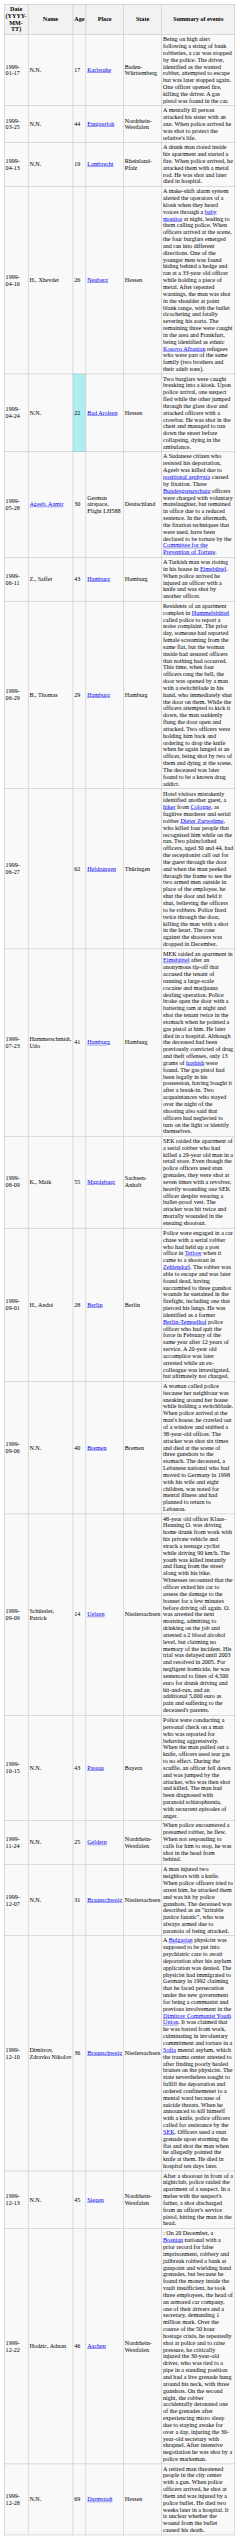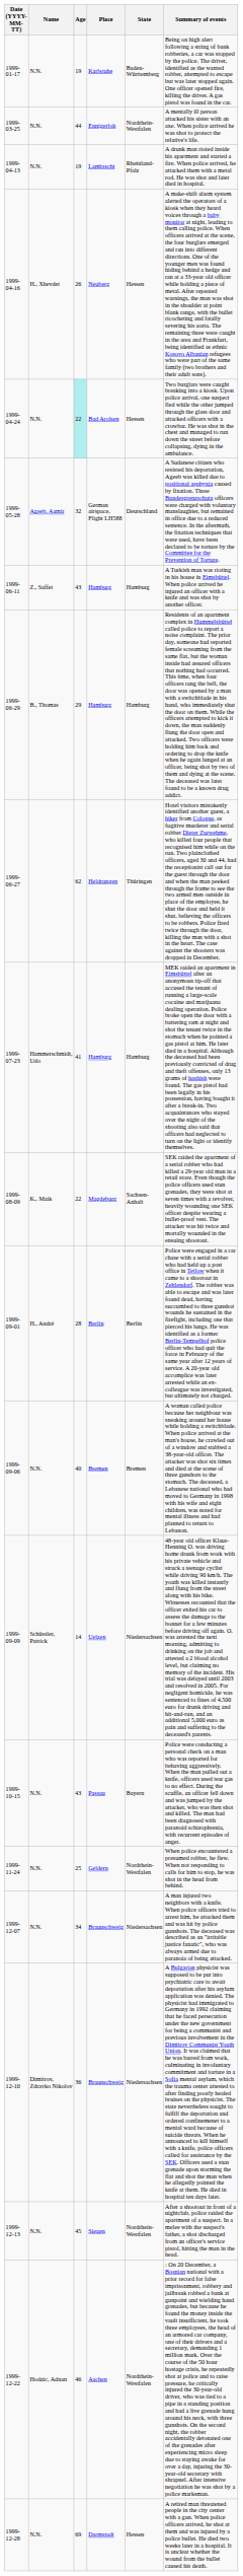1999-01-17 | Age: 17 -> 19
1999-05-28 | Age: 30 -> 32
1999-08-09 | Age: 55 -> 22
1999-12-07 | Age: 31 -> 34
